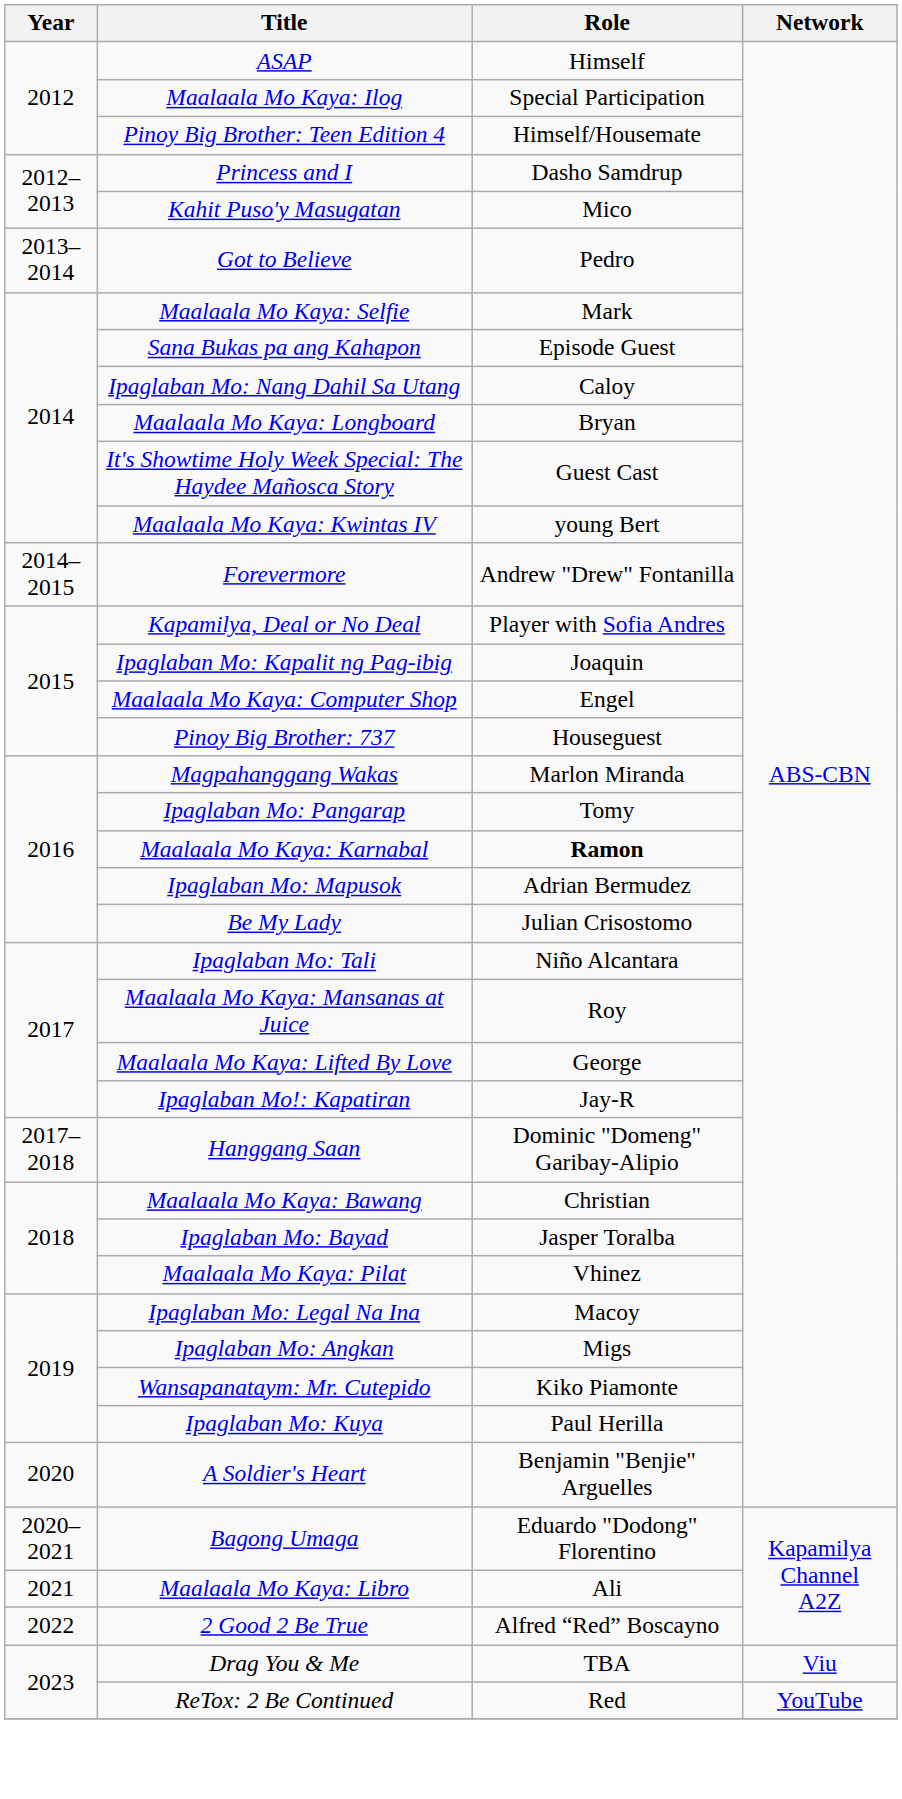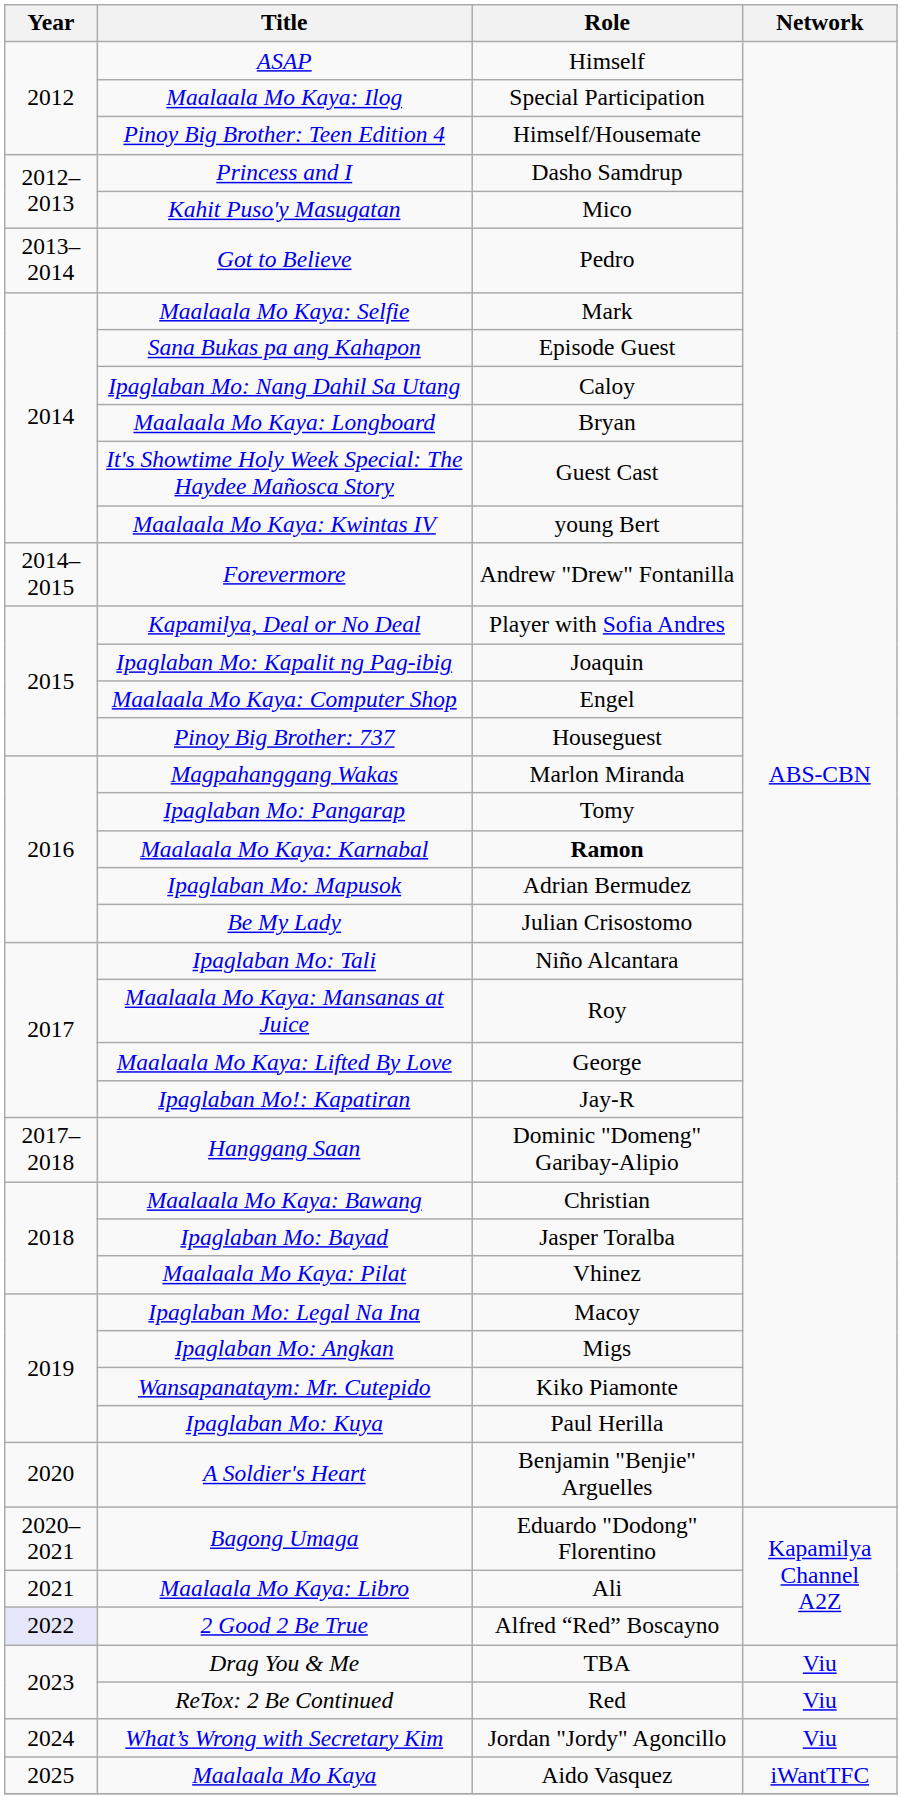2 Good 2 Be True | Year: no background -> lavender background
ReTox: 2 Be Continued | Network: YouTube -> Viu
+ row: 2024 | What’s Wrong with Secretary Kim | Jordan "Jordy" Agoncillo | Viu
+ row: 2025 | Maalaala Mo Kaya | Aido Vasquez | iWantTFC
